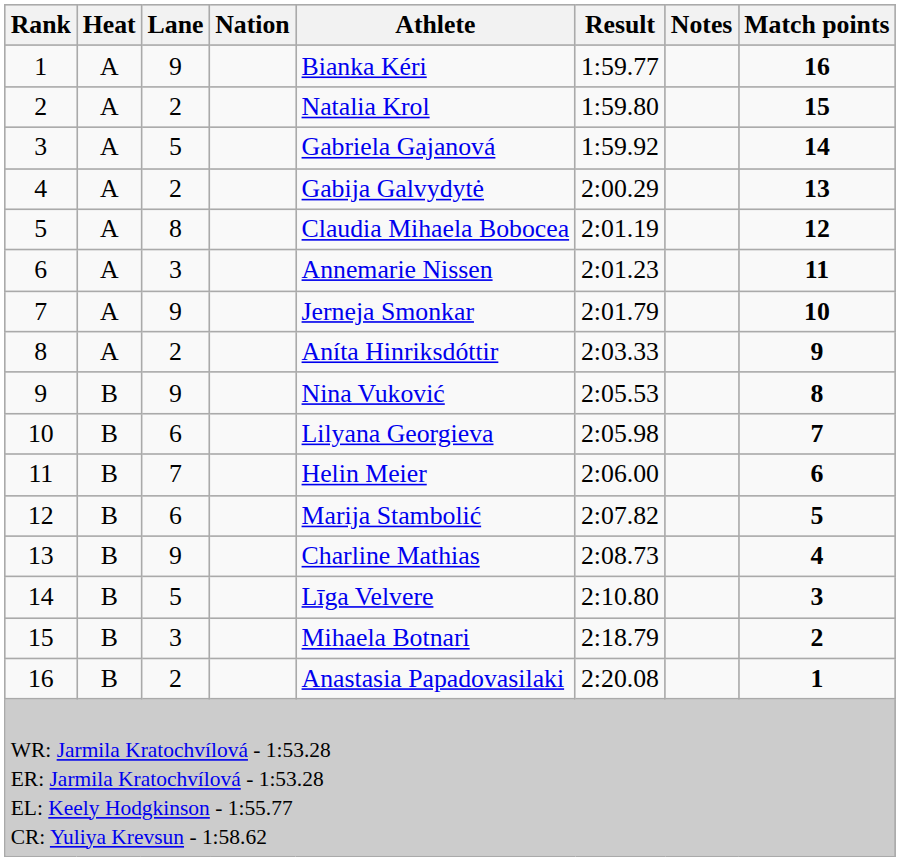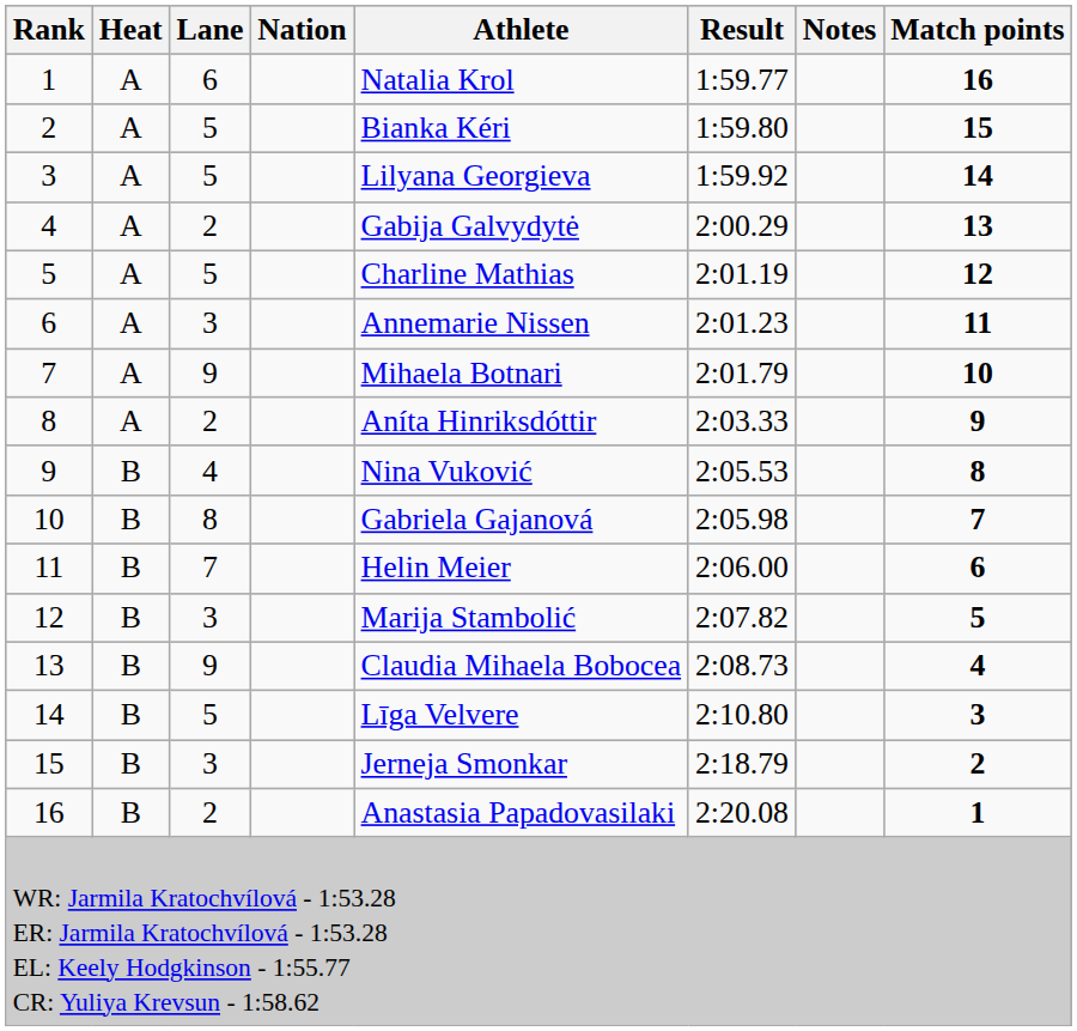row 2 | Lane: 9 -> 6
row 2 | Athlete: Bianka Kéri -> Natalia Krol
row 3 | Lane: 2 -> 5
row 3 | Athlete: Natalia Krol -> Bianka Kéri
row 4 | Athlete: Gabriela Gajanová -> Lilyana Georgieva
row 6 | Lane: 8 -> 5
row 6 | Athlete: Claudia Mihaela Bobocea -> Charline Mathias
row 8 | Athlete: Jerneja Smonkar -> Mihaela Botnari
row 10 | Lane: 9 -> 4
row 11 | Lane: 6 -> 8
row 11 | Athlete: Lilyana Georgieva -> Gabriela Gajanová
row 13 | Lane: 6 -> 3
row 14 | Athlete: Charline Mathias -> Claudia Mihaela Bobocea
row 16 | Athlete: Mihaela Botnari -> Jerneja Smonkar
